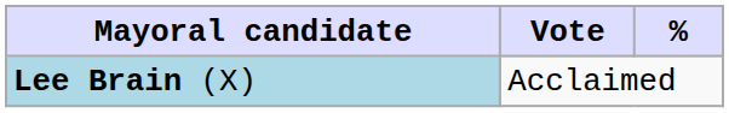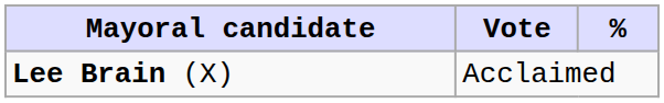Lee Brain (X) | Mayoral candidate: lightblue background -> no background
